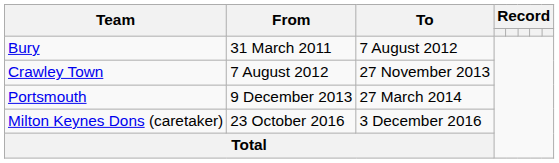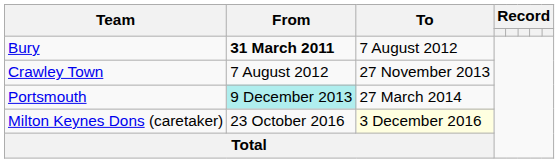Bury | From: normal -> bold
Portsmouth | From: no background -> paleturquoise background
Milton Keynes Dons (caretaker) | To: no background -> lightyellow background
